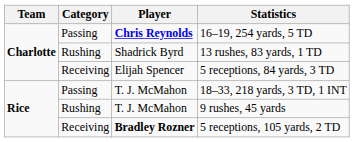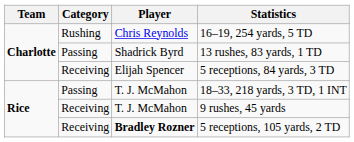16–19, 254 yards, 5 TD | Category: Passing -> Rushing
16–19, 254 yards, 5 TD | Player: bold -> normal
13 rushes, 83 yards, 1 TD | Category: Rushing -> Passing
9 rushes, 45 yards | Category: Rushing -> Receiving
